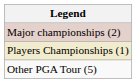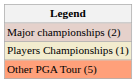row 4 | column 1: no background -> lightsalmon background
